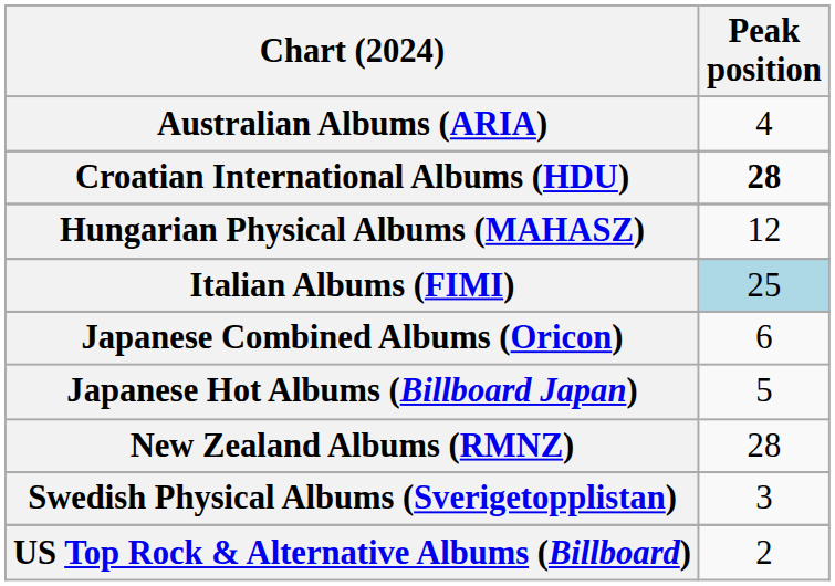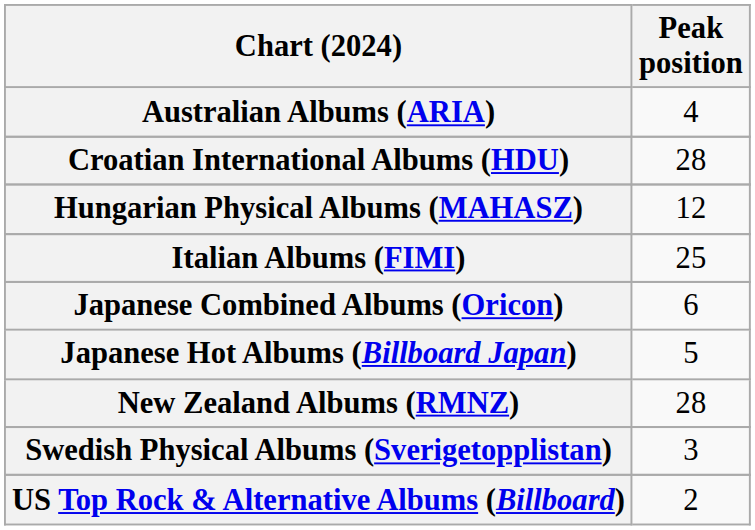Croatian International Albums (HDU) | Peak position: bold -> normal
Italian Albums (FIMI) | Peak position: lightblue background -> no background
